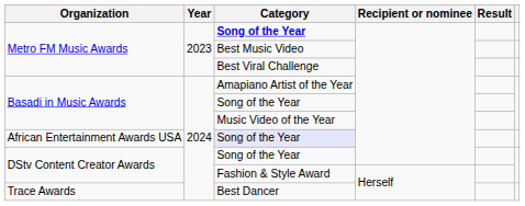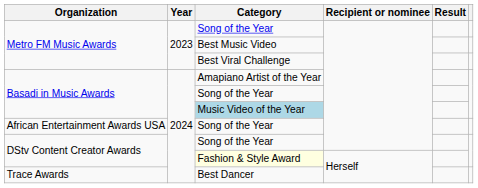Metro FM Music Awards / Song of the Year | Category: bold -> normal
Music Video of the Year | Category: no background -> lightblue background
African Entertainment Awards USA / Song of the Year | Category: lavender background -> no background
Fashion & Style Award | Category: no background -> lightyellow background
